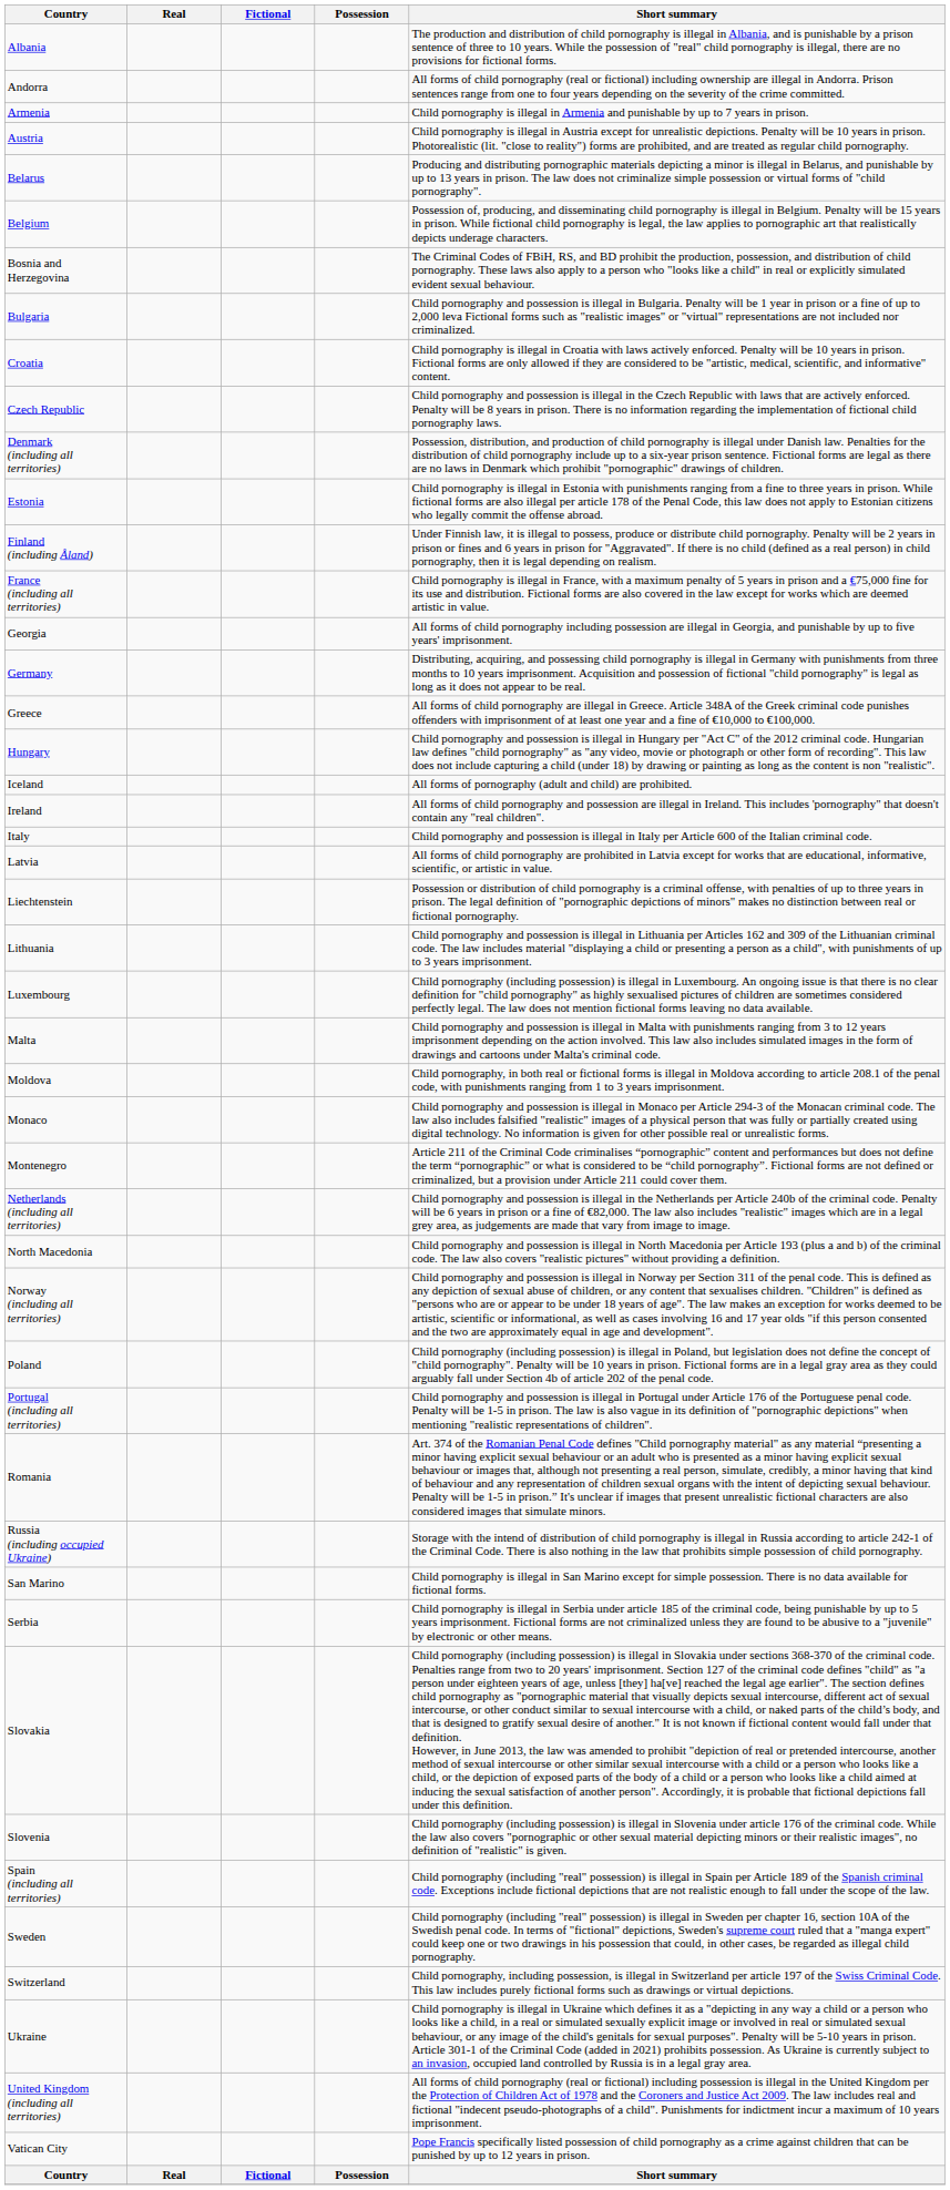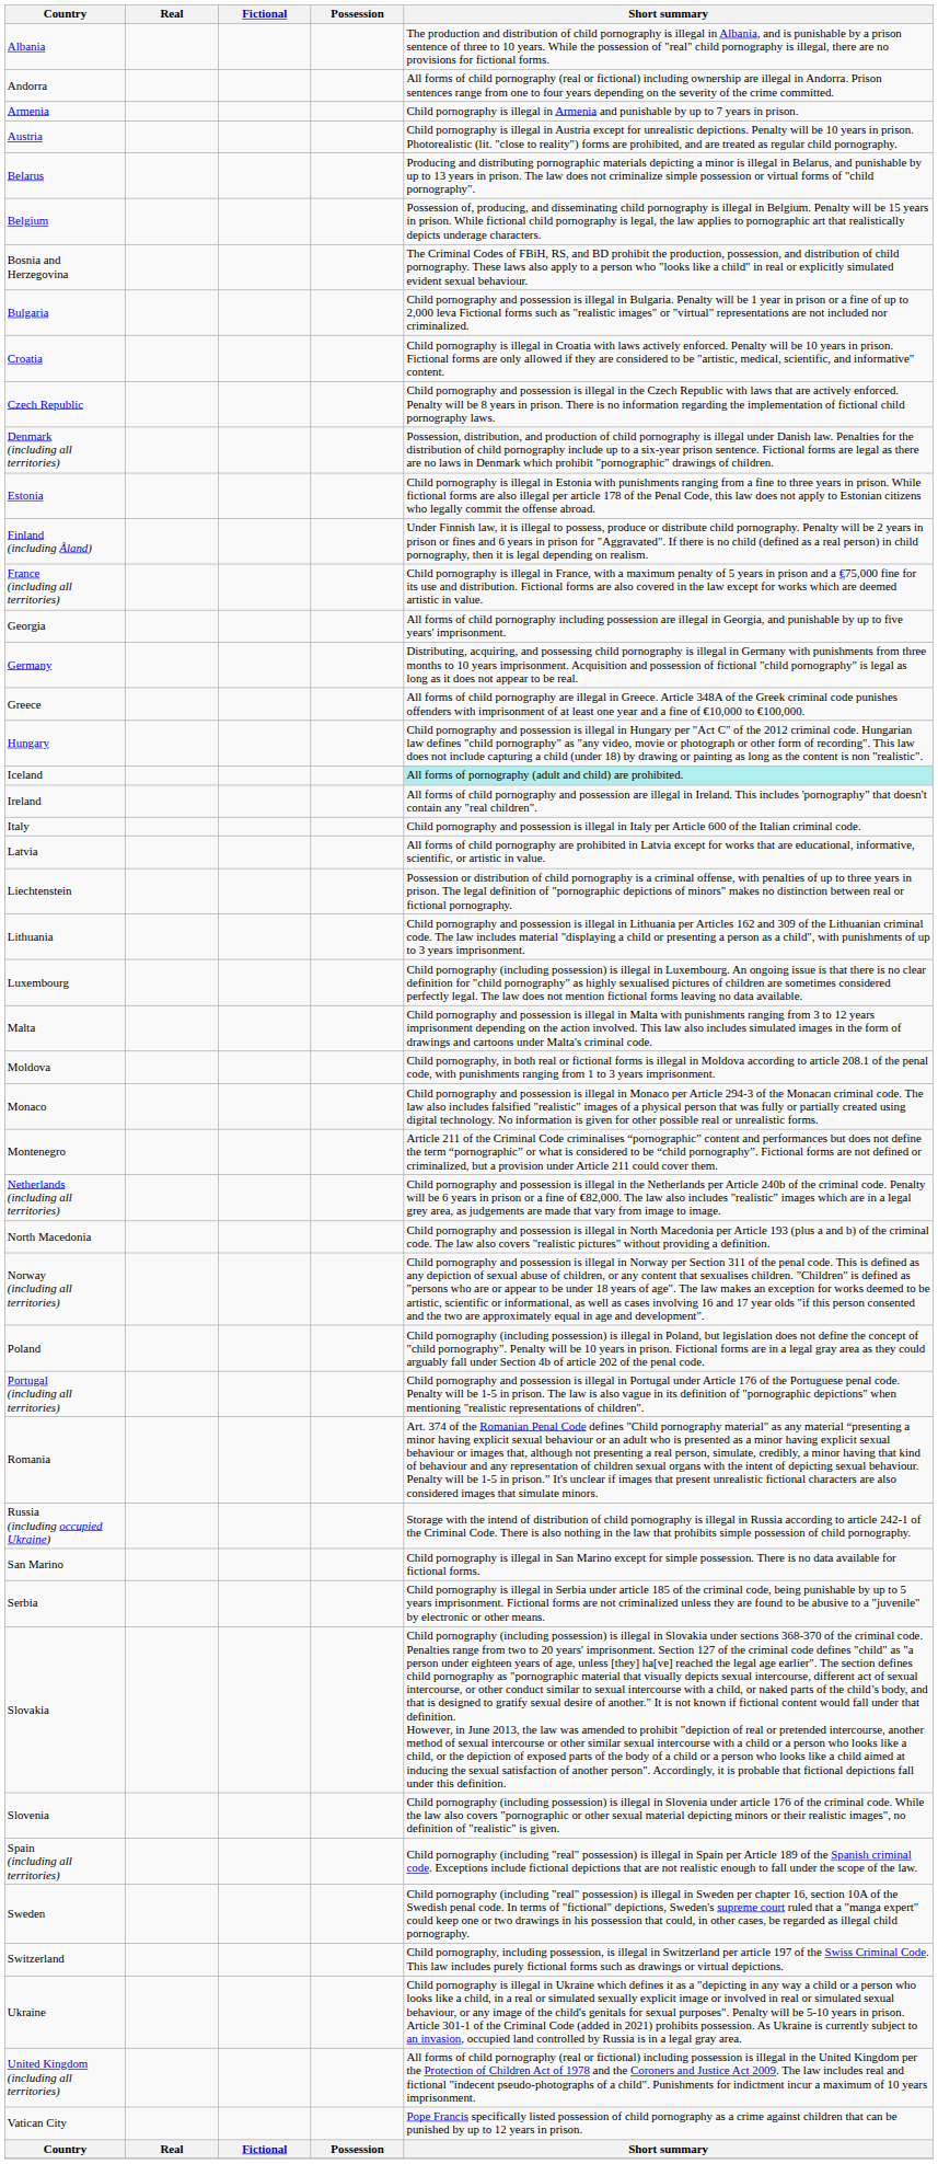Iceland | Short summary: no background -> paleturquoise background
